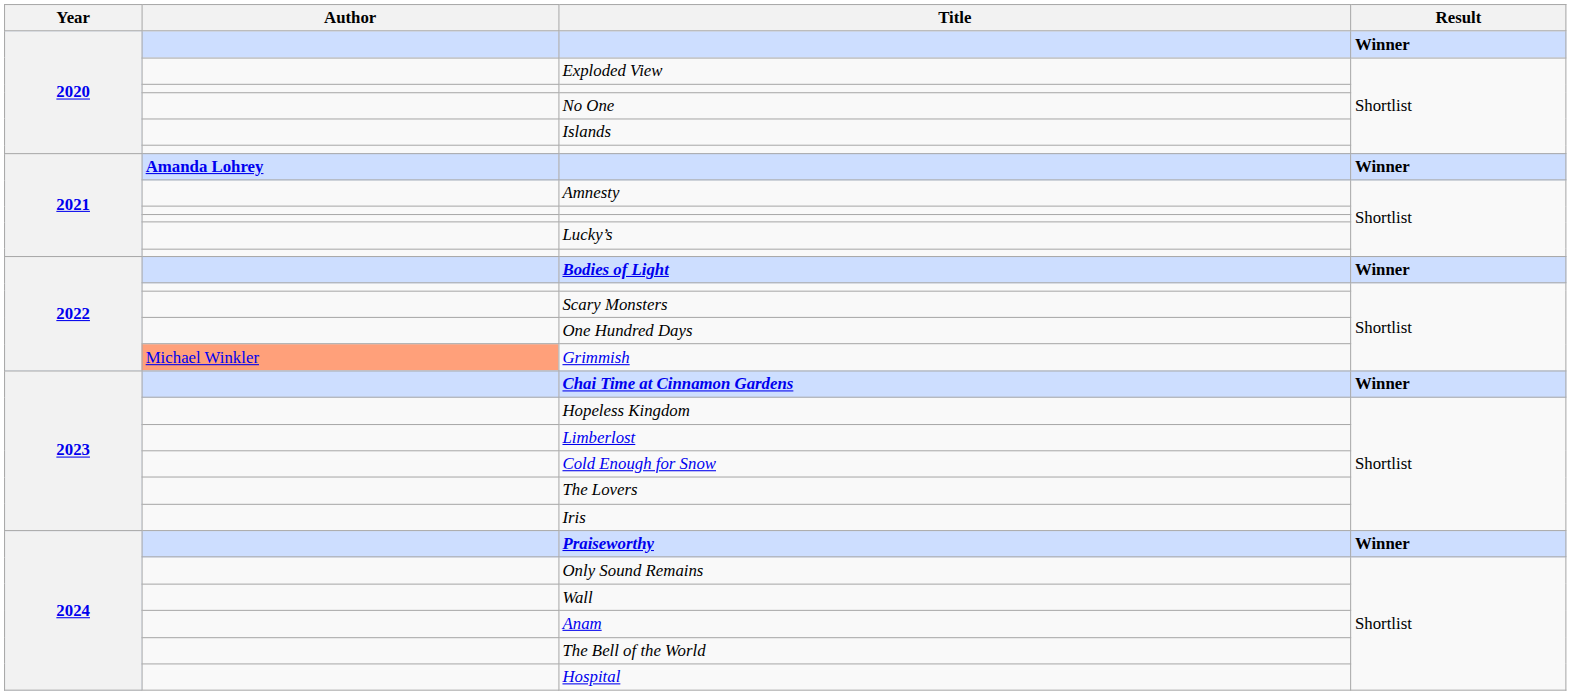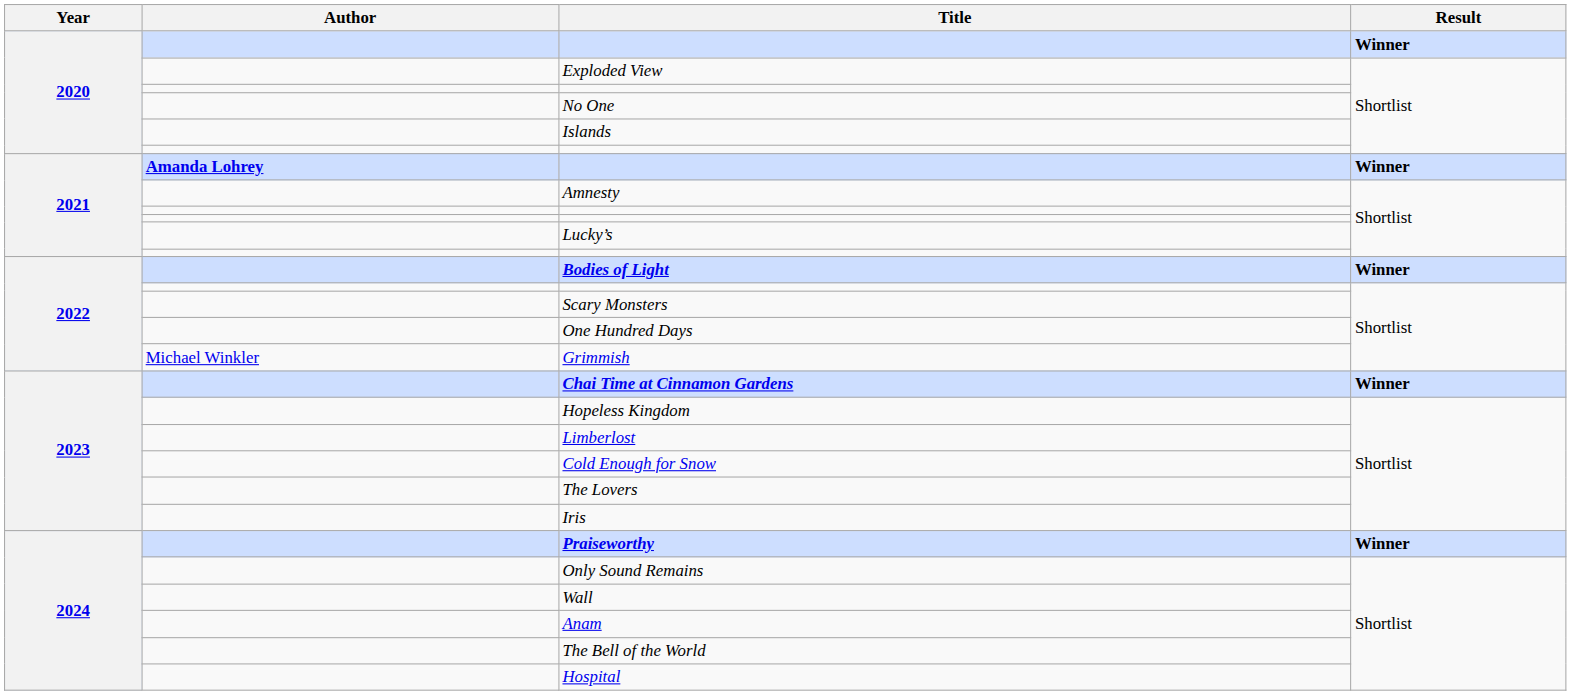Grimmish | Author: lightsalmon background -> no background
